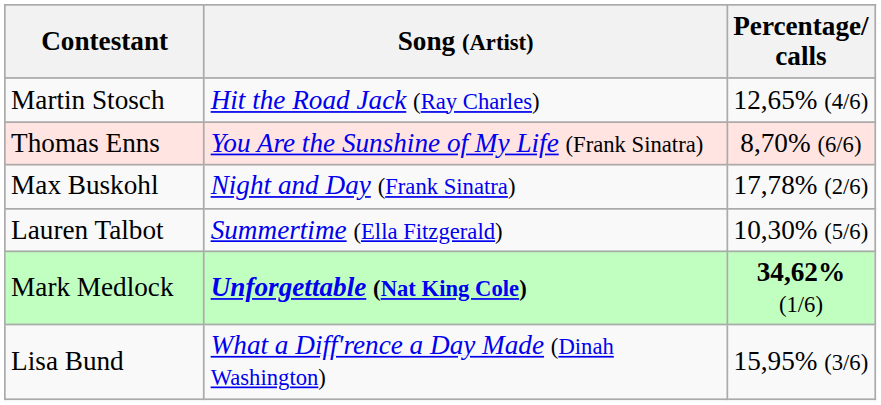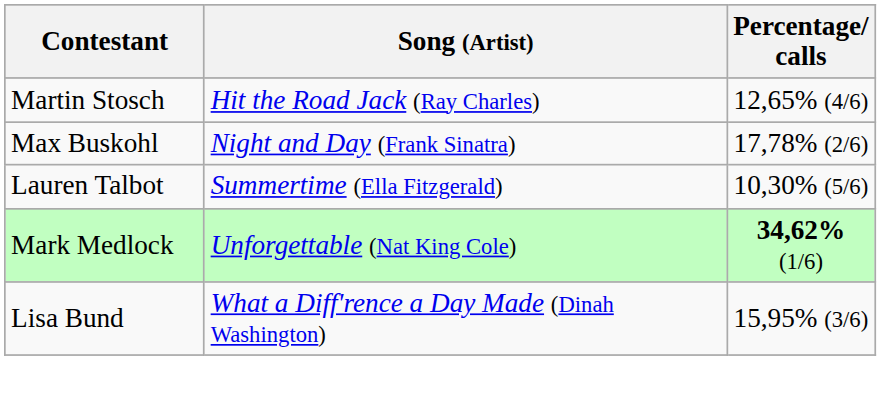- row: Thomas Enns | You Are the Sunshine of My Life (Frank Sinatra) | 8,70% (6/6)
Mark Medlock | Song (Artist): bold -> normal
